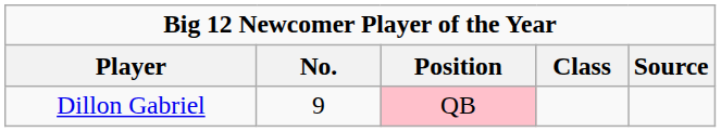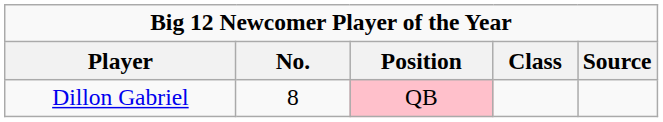Dillon Gabriel | No.: 9 -> 8
